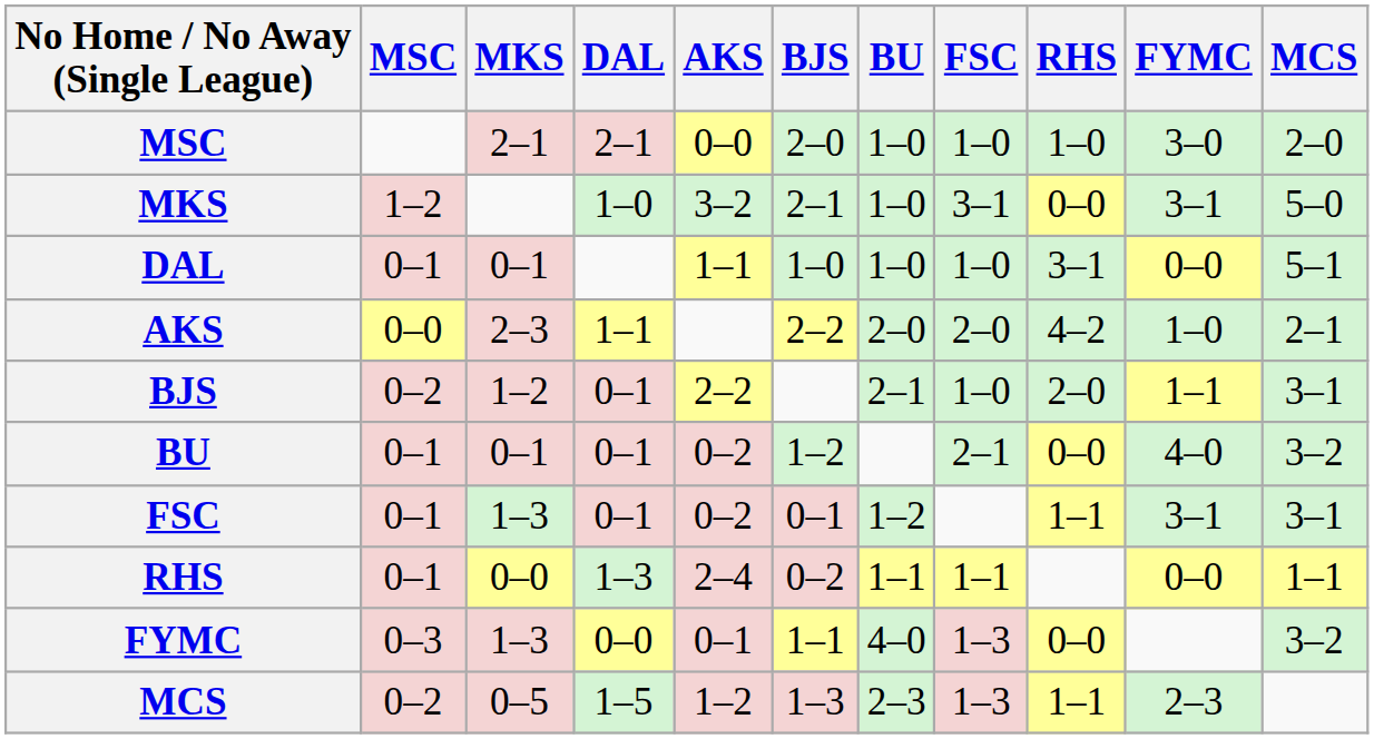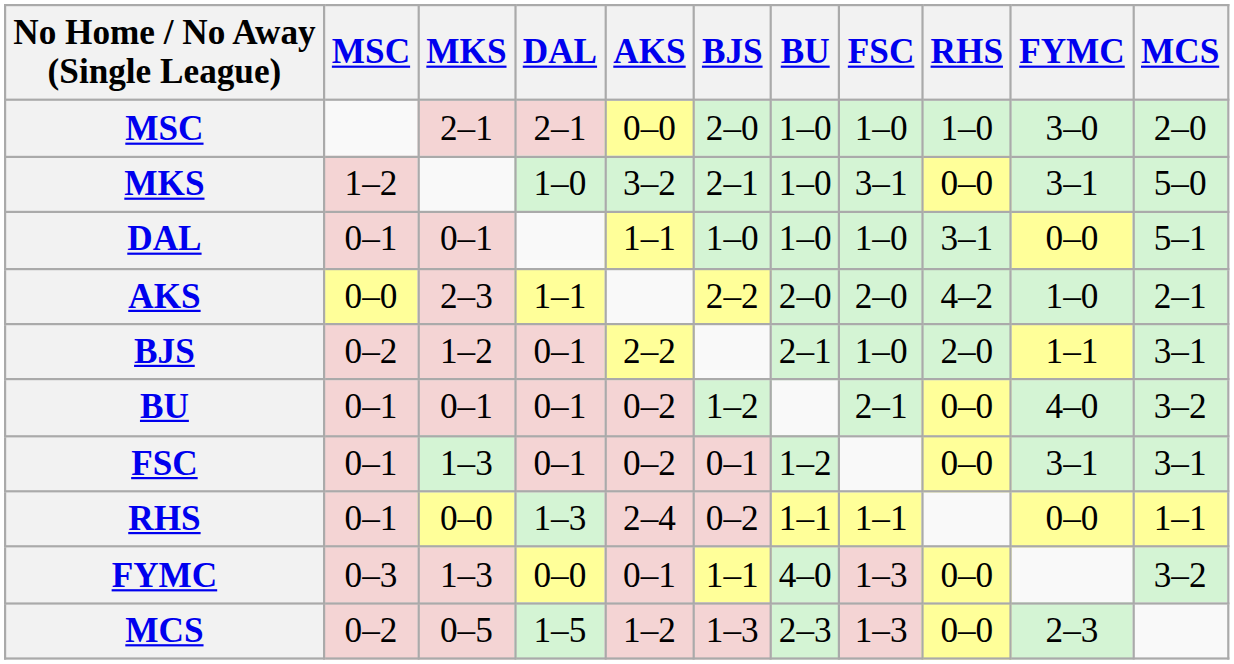row 8 | RHS: 1–1 -> 0–0
row 11 | RHS: 1–1 -> 0–0
